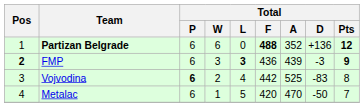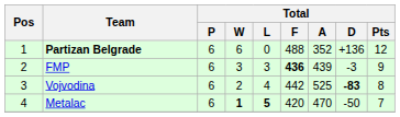Partizan Belgrade | Total / F: bold -> normal
Partizan Belgrade | Total / Pts: bold -> normal
FMP | Pos: bold -> normal
FMP | Total / L: bold -> normal
FMP | Total / F: normal -> bold
FMP | Total / Pts: bold -> normal
Vojvodina | Total / P: bold -> normal
Vojvodina | Total / D: normal -> bold
Metalac | Total / W: normal -> bold
Metalac | Total / L: normal -> bold
